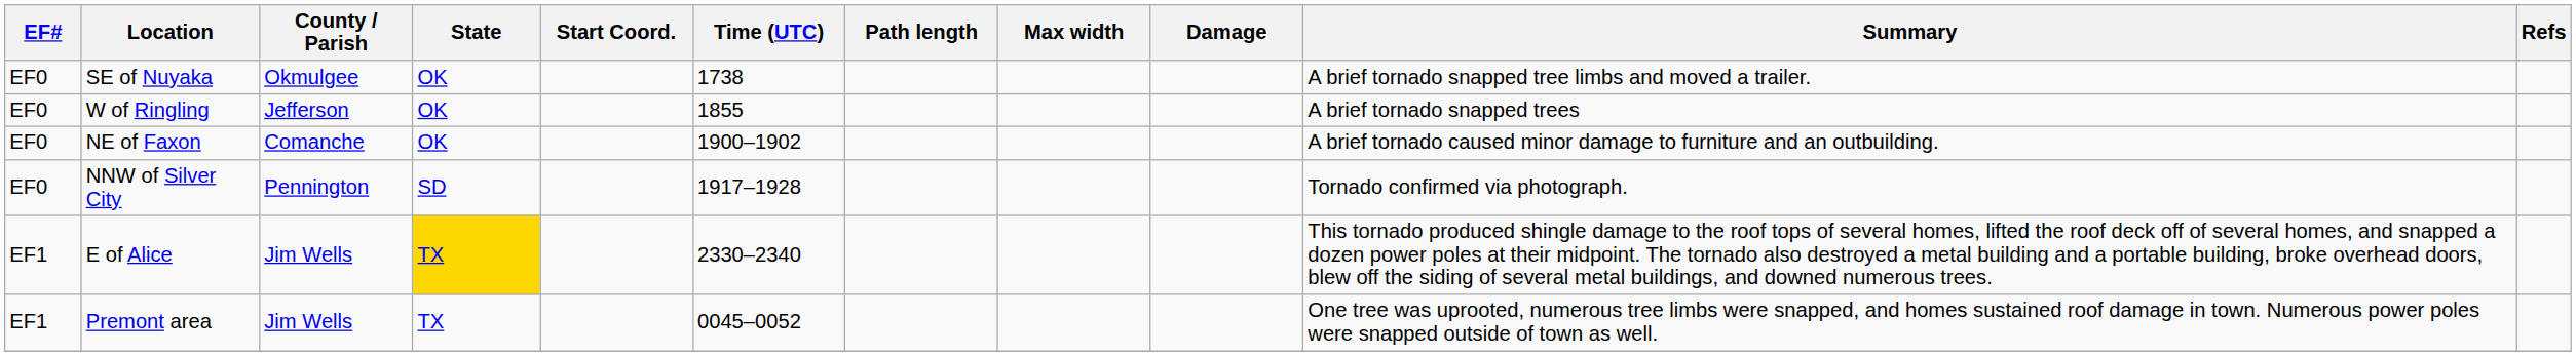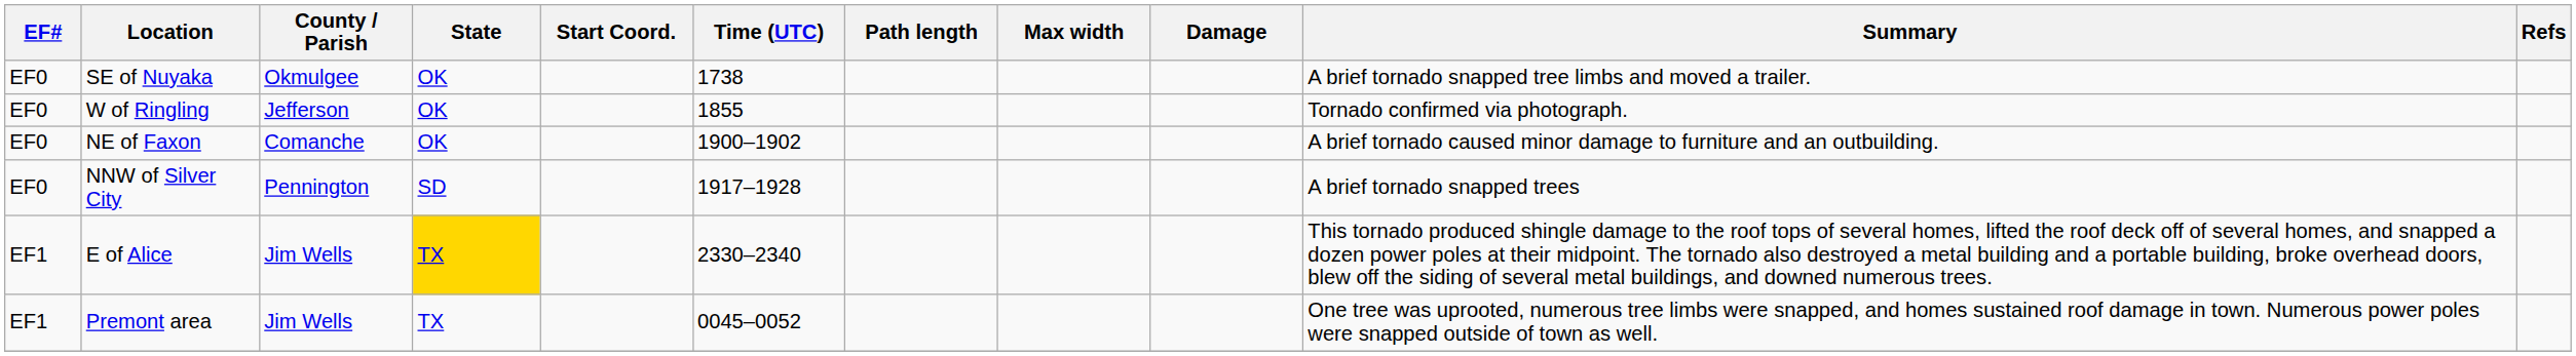W of Ringling | Summary: A brief tornado snapped trees -> Tornado confirmed via photograph.
NNW of Silver City | Summary: Tornado confirmed via photograph. -> A brief tornado snapped trees
